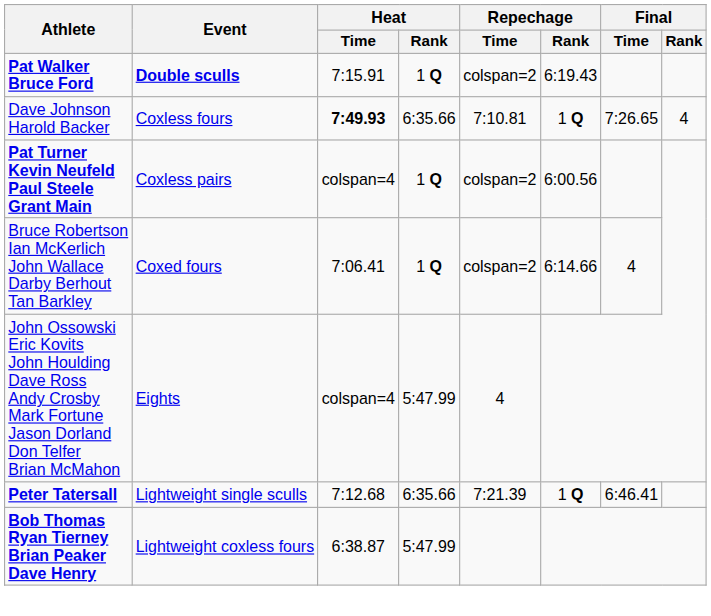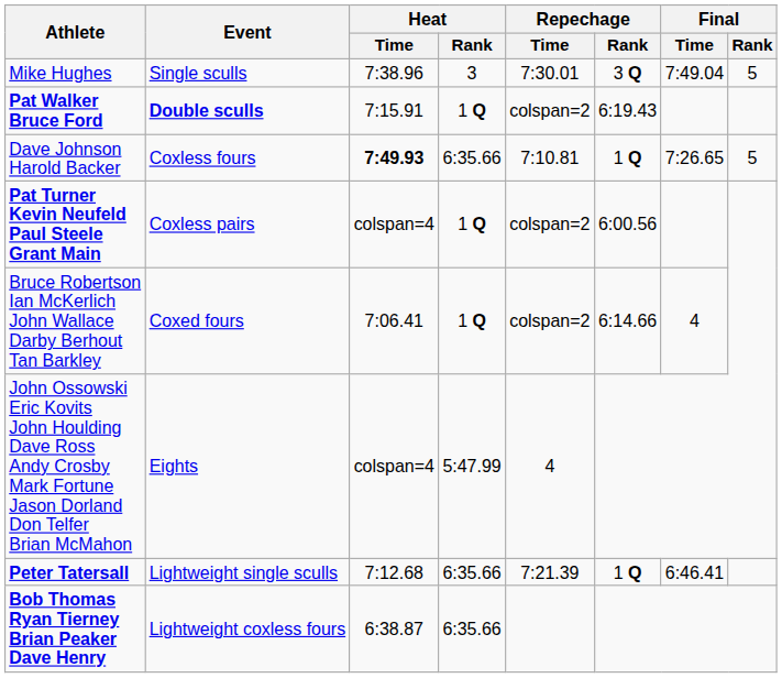+ row: Mike Hughes | Single sculls | 7:38.96 | 3 | 7:30.01 | 3 Q | 7:49.04 | 5
Dave Johnson Harold Backer | Final / Rank: 4 -> 5
Bob Thomas Ryan Tierney Brian Peaker Dave Henry | Heat / Rank: 5:47.99 -> 6:35.66
